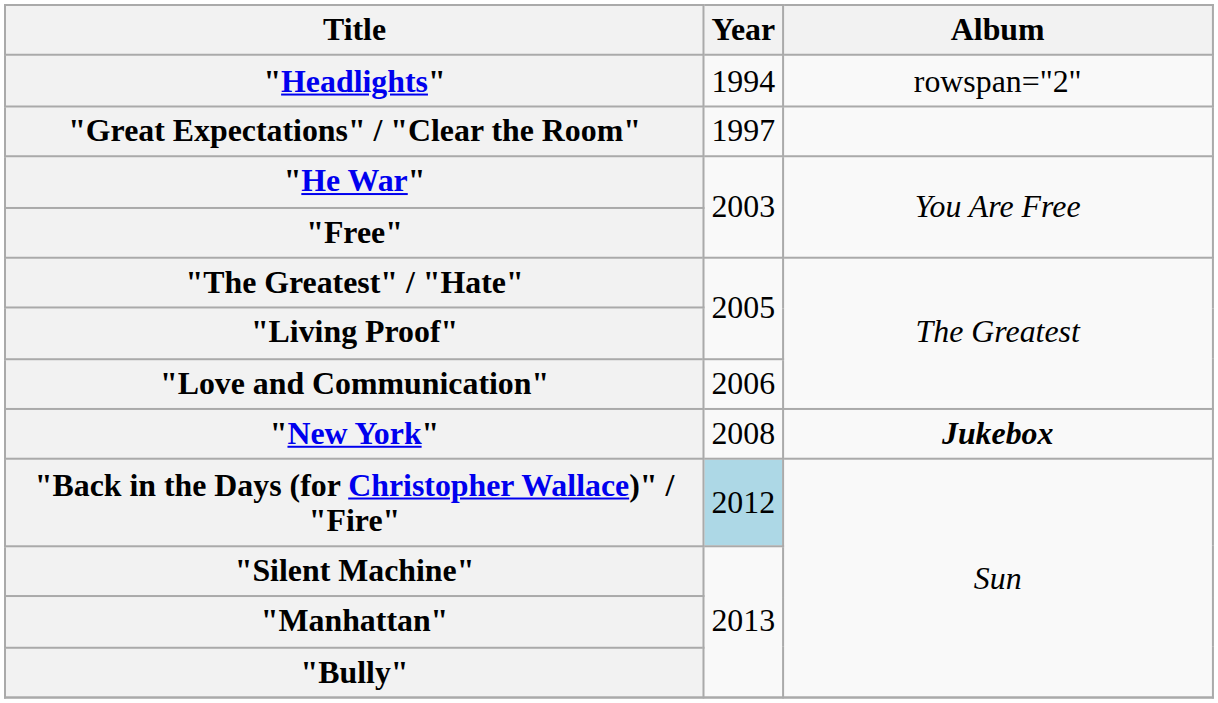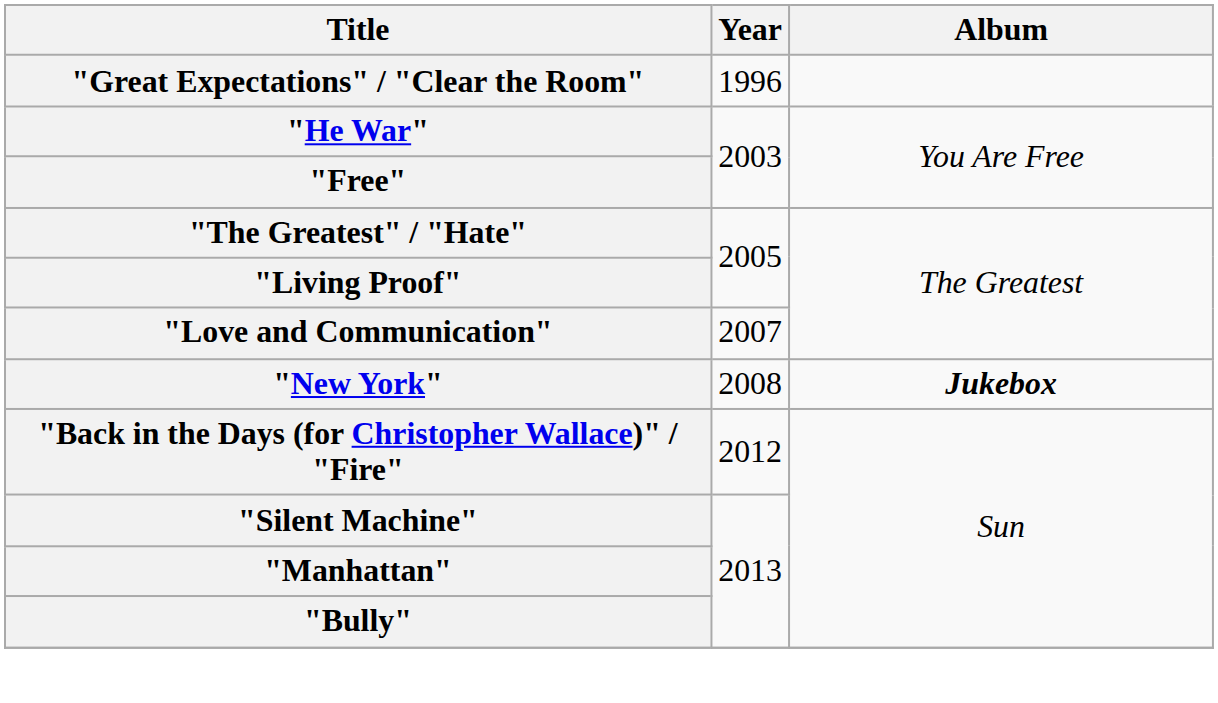- row: "Headlights" | 1994 | rowspan="2"
"Great Expectations" / "Clear the Room" | Year: 1997 -> 1996
"Love and Communication" | Year: 2006 -> 2007
"Back in the Days (for Christopher Wallace)" / "Fire" | Year: lightblue background -> no background
